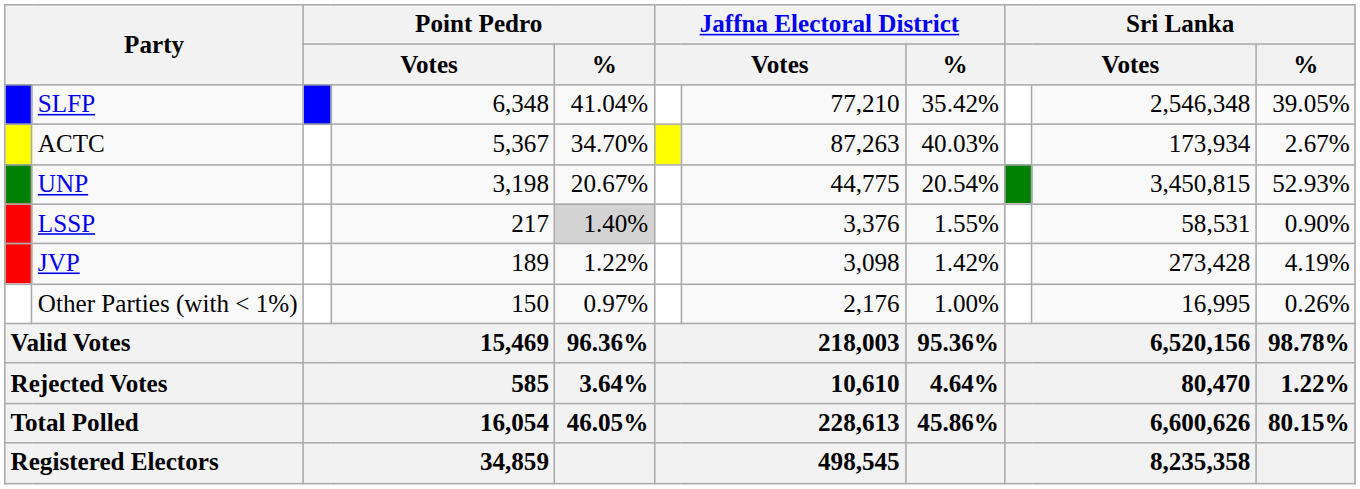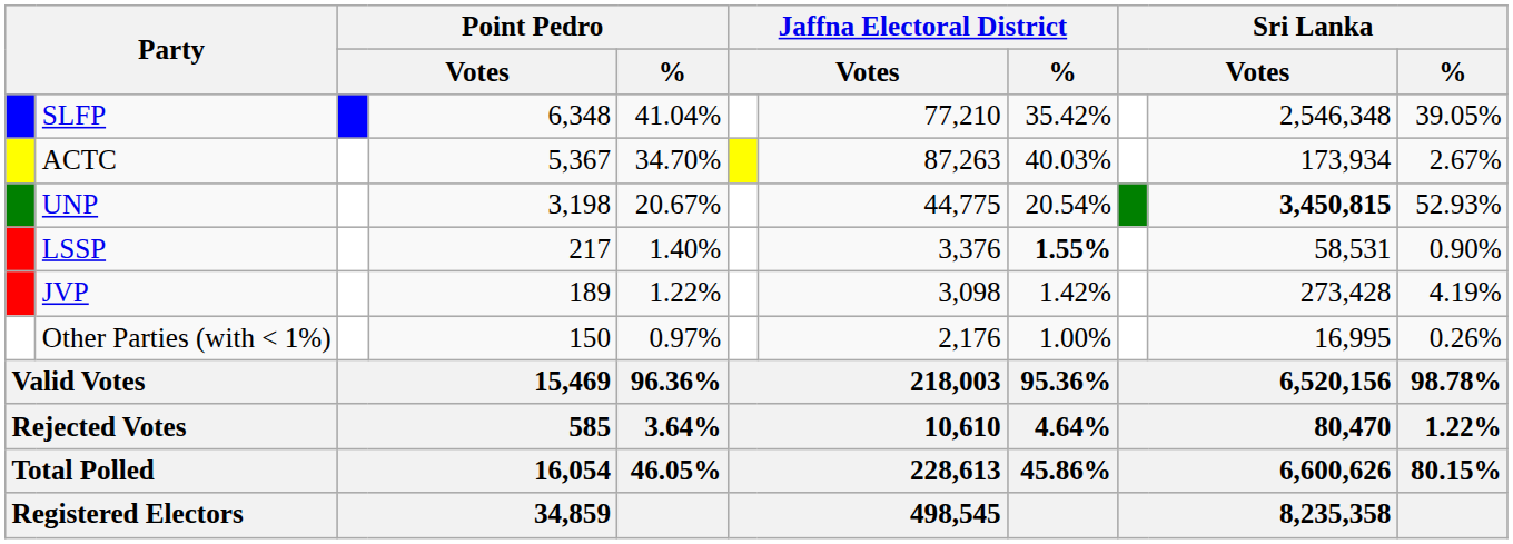UNP | column 10: normal -> bold
LSSP | Point Pedro / %: lightgrey background -> no background
LSSP | Jaffna Electoral District / %: normal -> bold
